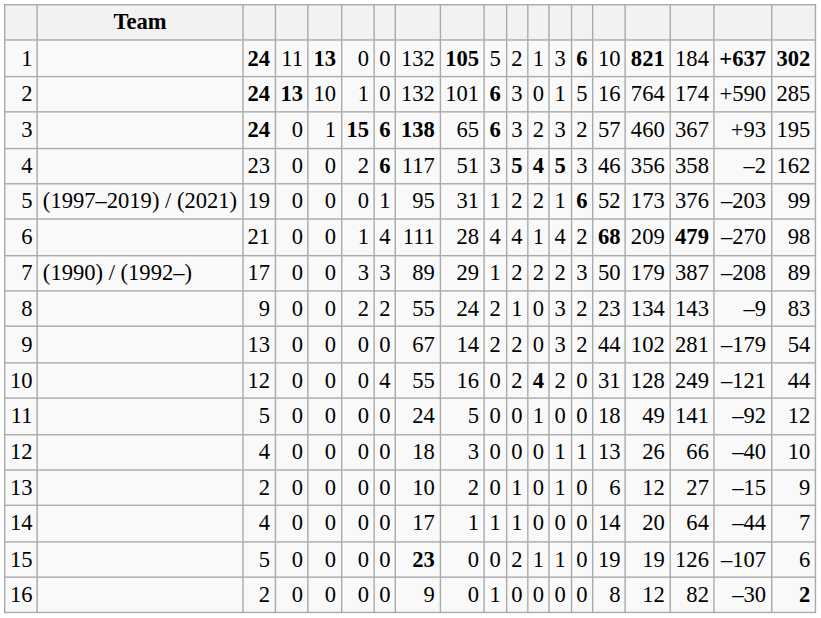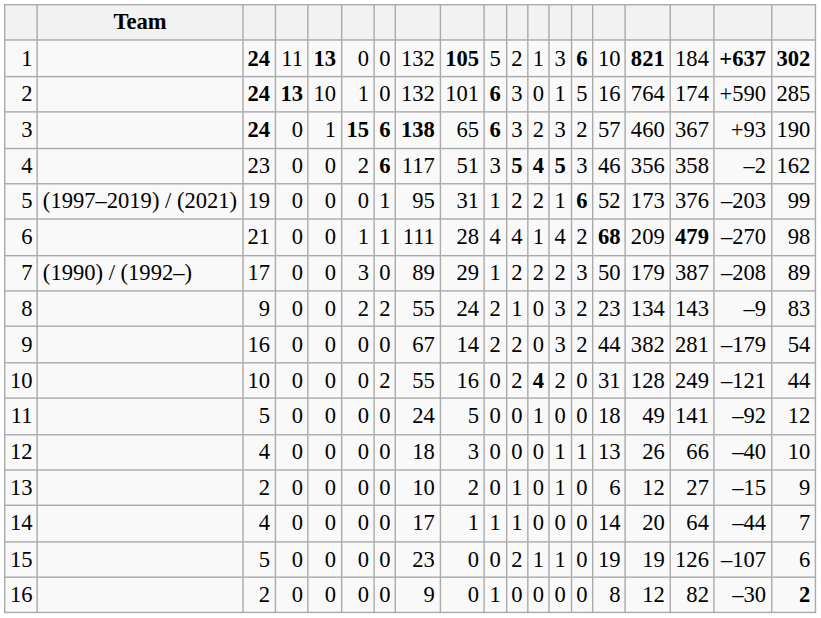row 4 | column 19: 195 -> 190
row 7 | column 7: 4 -> 1
row 8 | column 7: 3 -> 0
row 10 | column 3: 13 -> 16
row 10 | column 16: 102 -> 382
row 11 | column 3: 12 -> 10
row 11 | column 7: 4 -> 2
row 16 | column 8: bold -> normal
